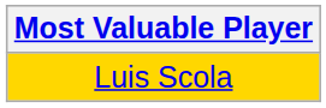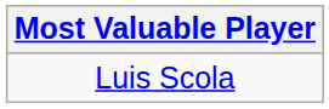row 2 | column 1: gold background -> no background
